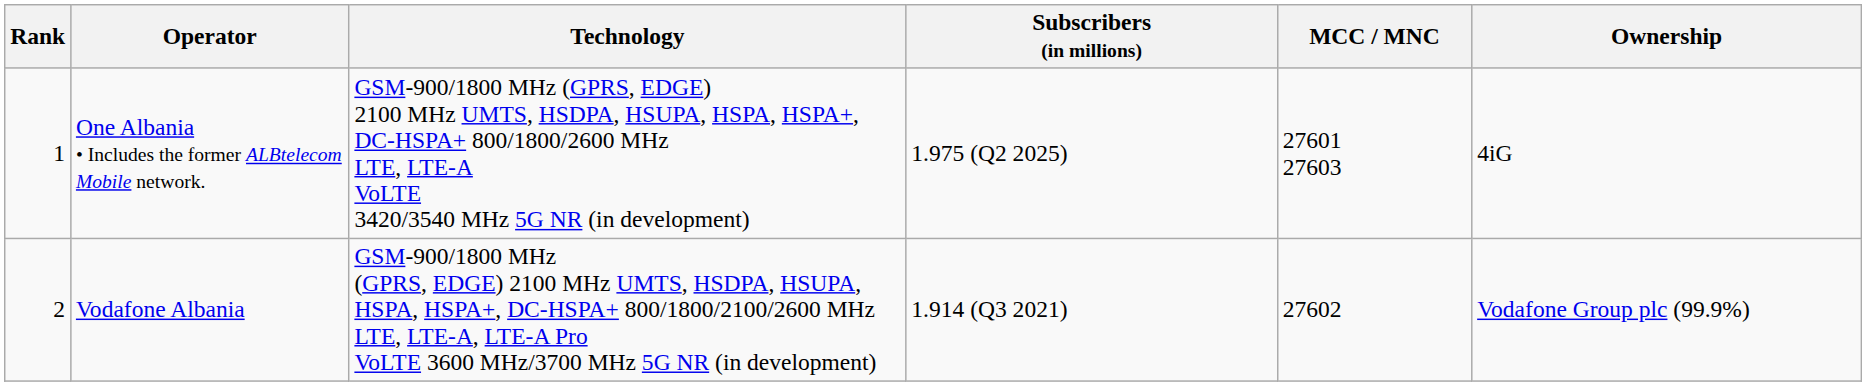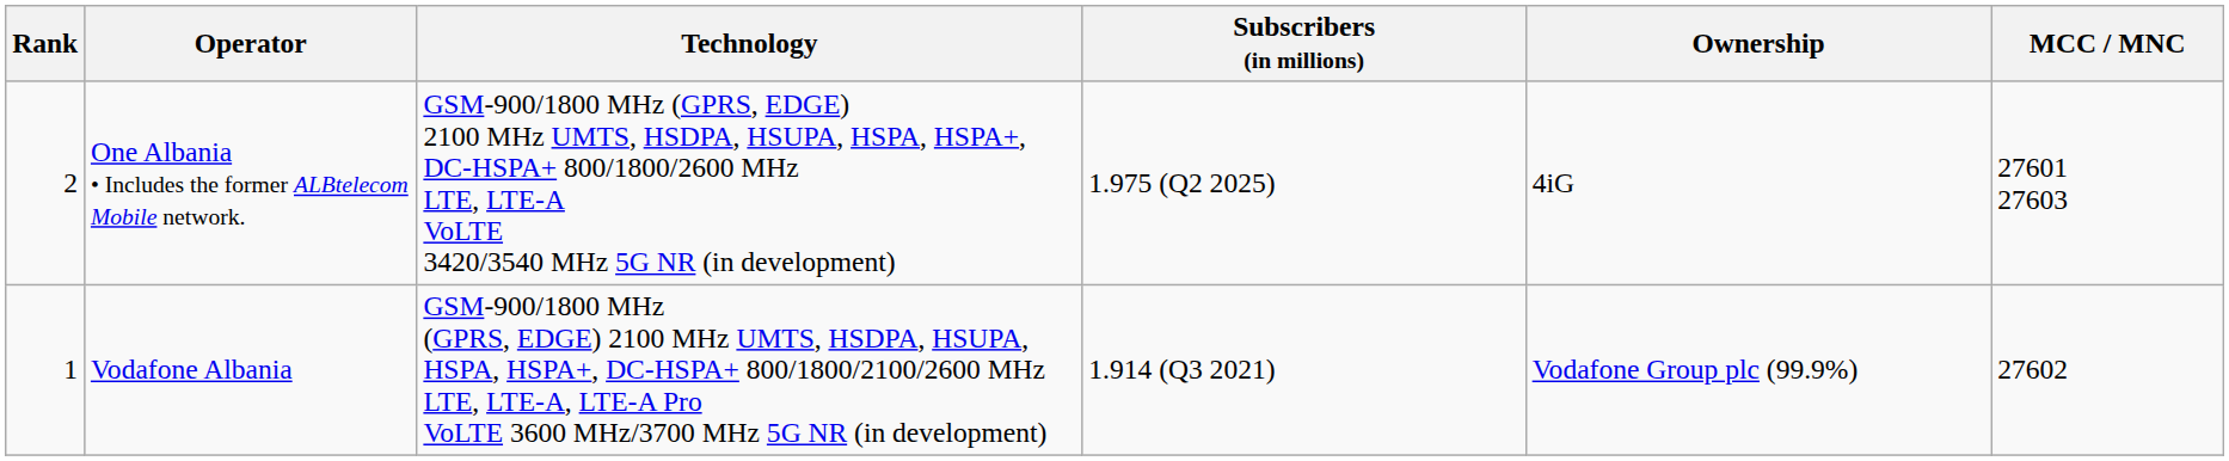columns swapped: Ownership <-> MCC / MNC
One Albania • Includes the former ALBtelecom Mobile network. | Rank: 1 -> 2
Vodafone Albania | Rank: 2 -> 1
